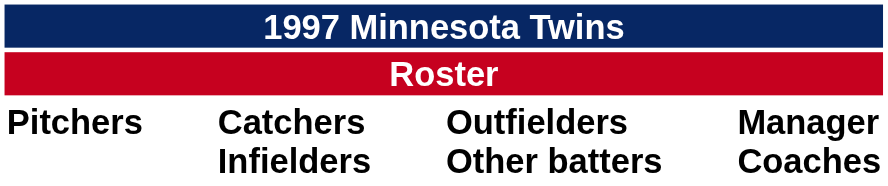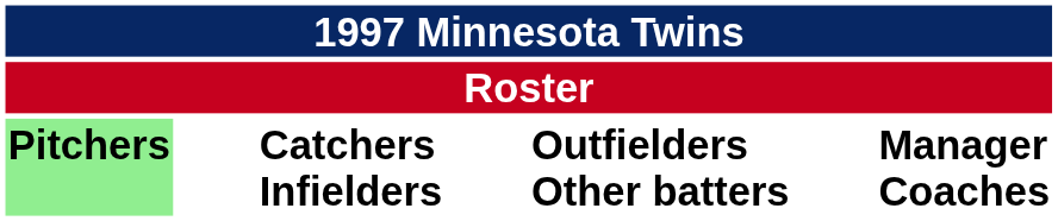Pitchers | column 1: no background -> lightgreen background
